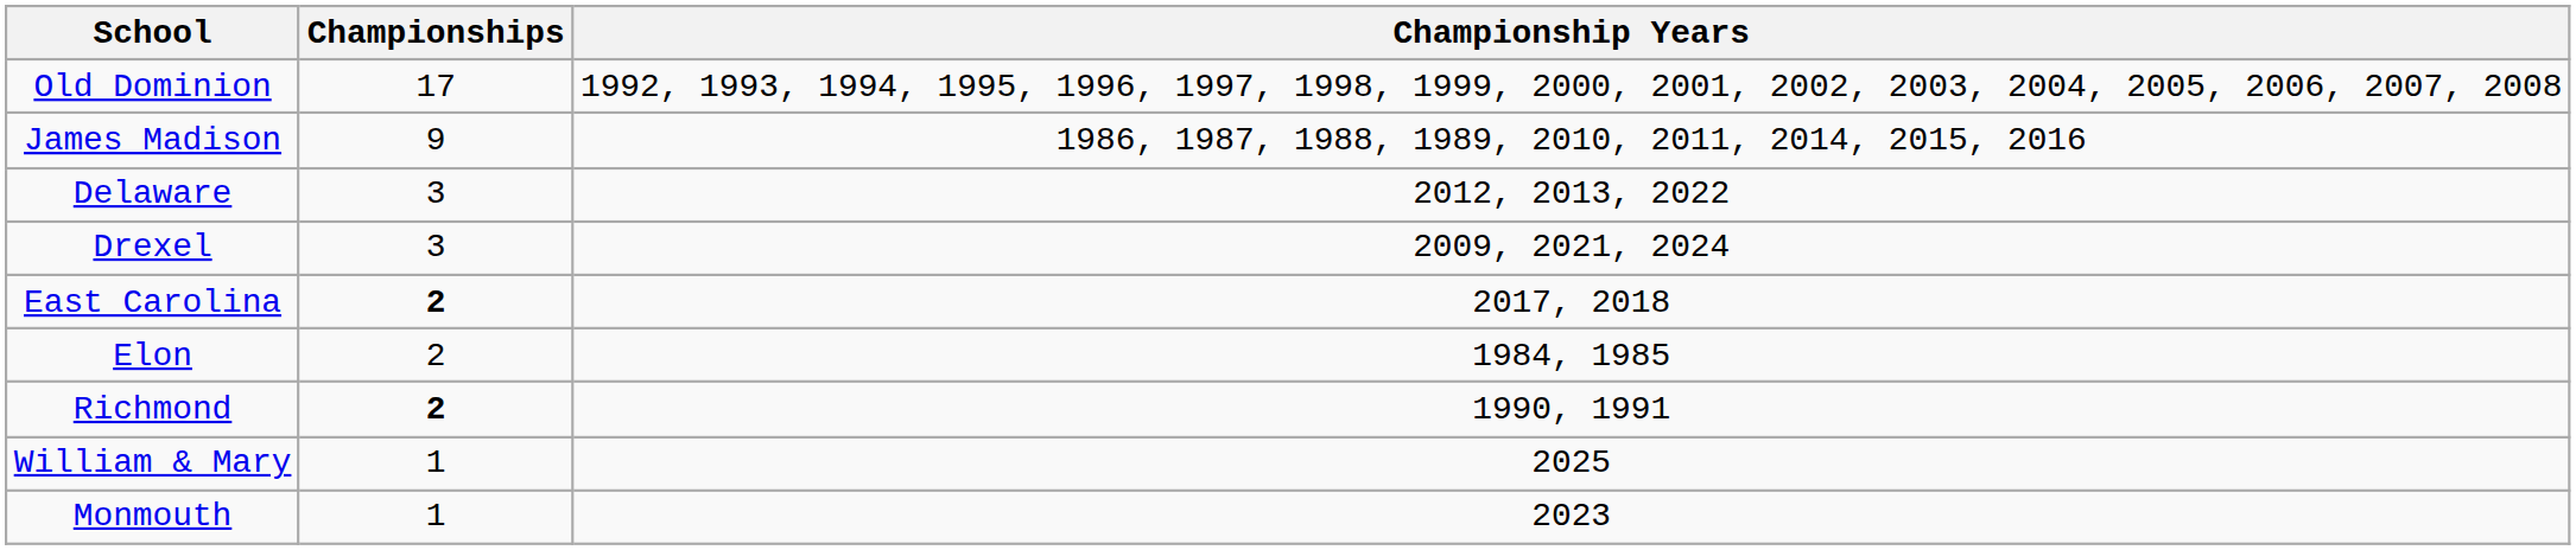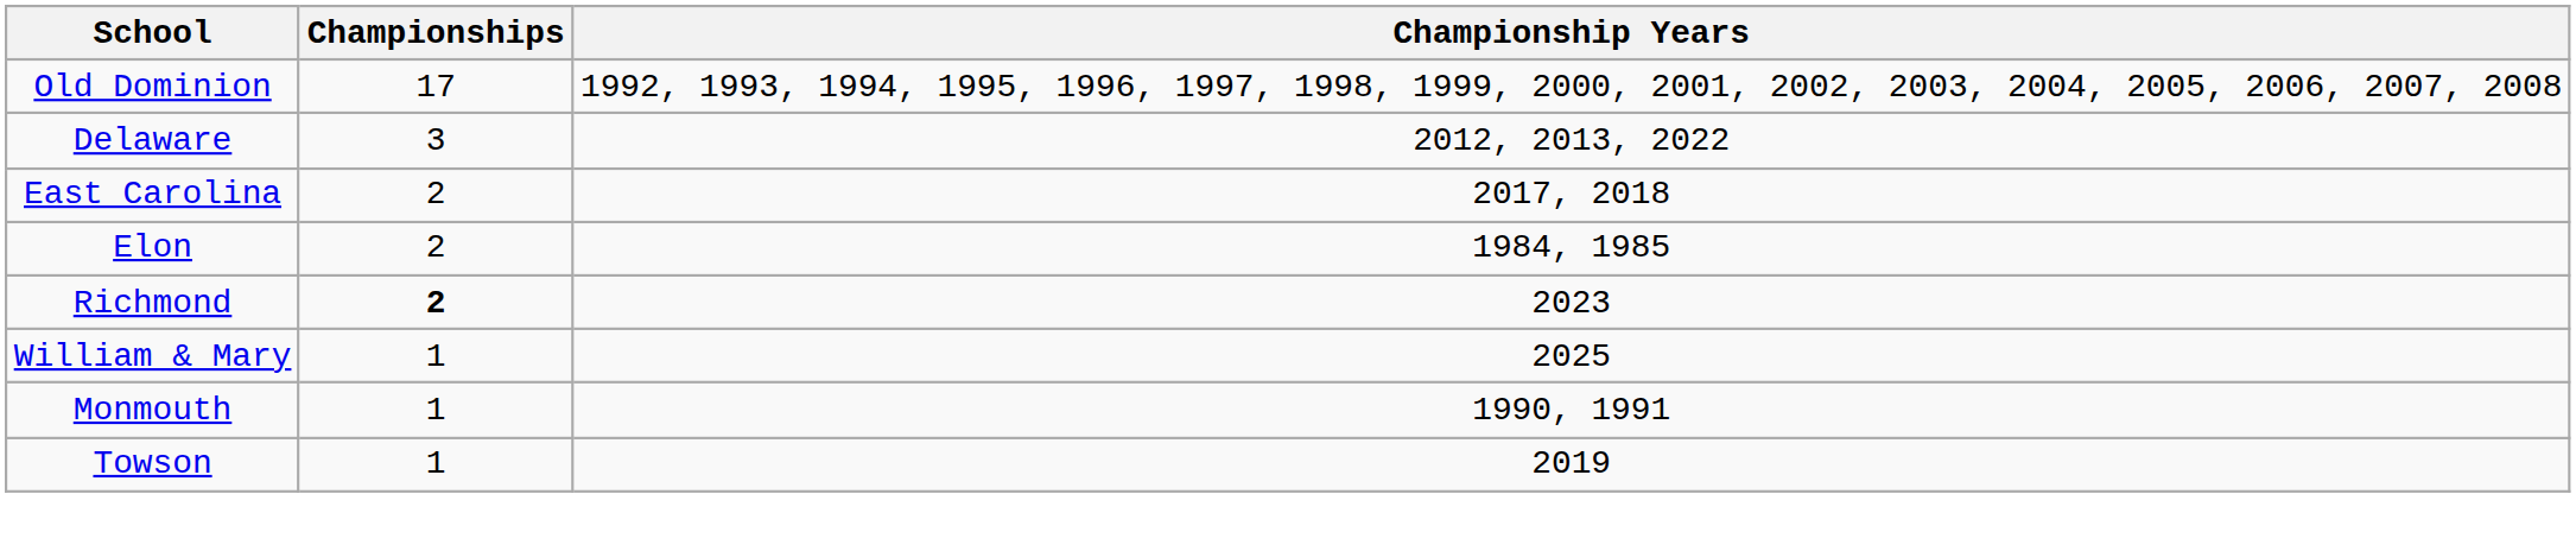- row: James Madison | 9 | 1986, 1987, 1988, 1989, 2010, 2011, 2014, 2015, 2016
- row: Drexel | 3 | 2009, 2021, 2024
East Carolina | Championships: bold -> normal
Richmond | Championship Years: 1990, 1991 -> 2023
Monmouth | Championship Years: 2023 -> 1990, 1991
+ row: Towson | 1 | 2019
